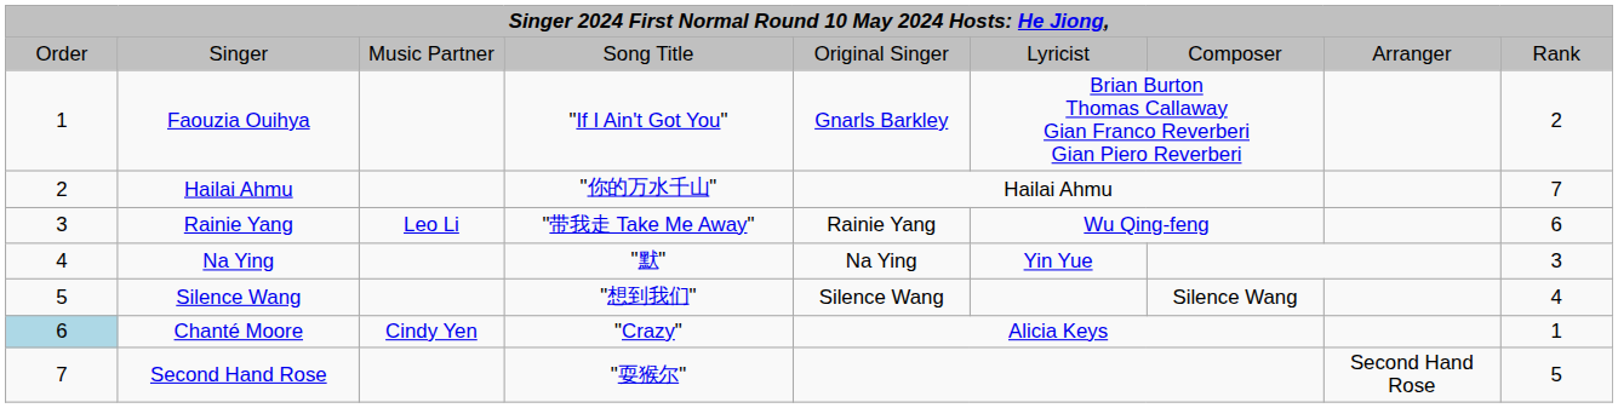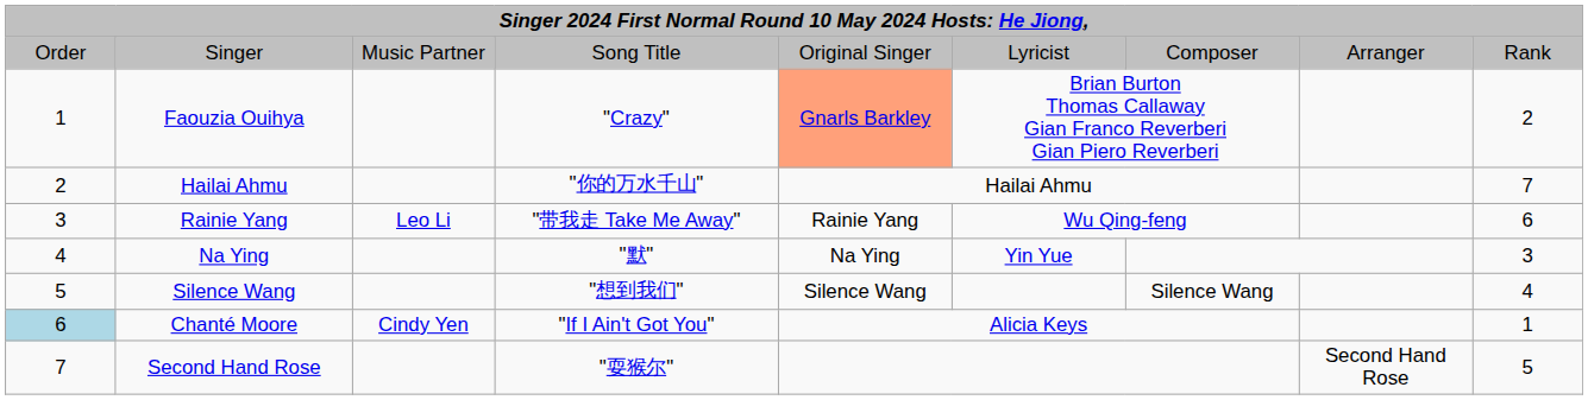Faouzia Ouihya | column 4: "If I Ain't Got You" -> "Crazy"
Faouzia Ouihya | column 5: no background -> lightsalmon background
Chanté Moore | column 4: "Crazy" -> "If I Ain't Got You"
